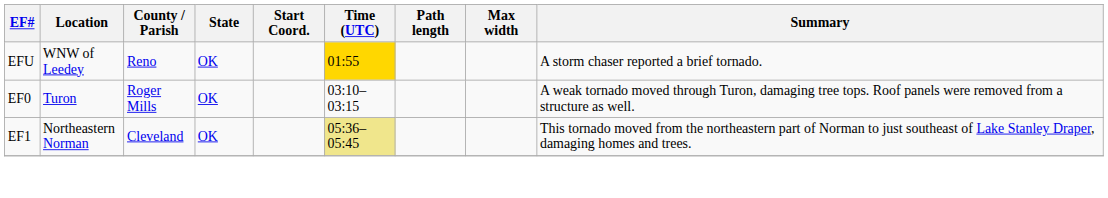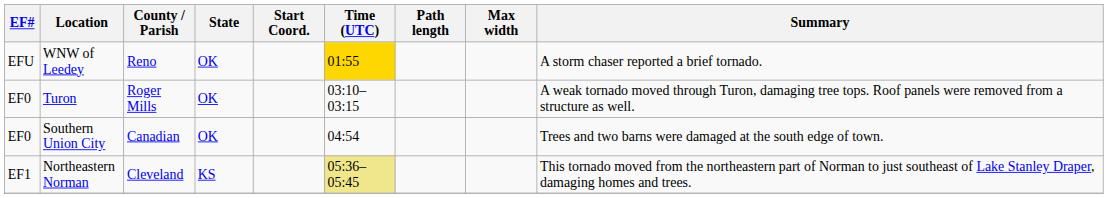+ row: EF0 | Southern Union City | Canadian | OK | 04:54 | Trees and two barns were damaged at the south edge of town.
Northeastern Norman | State: OK -> KS
